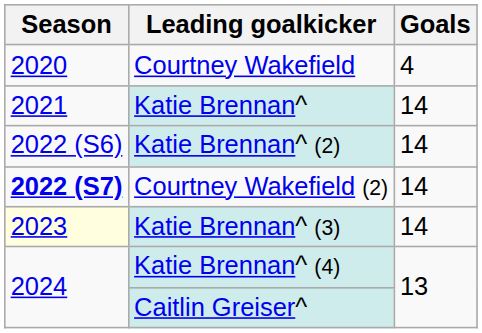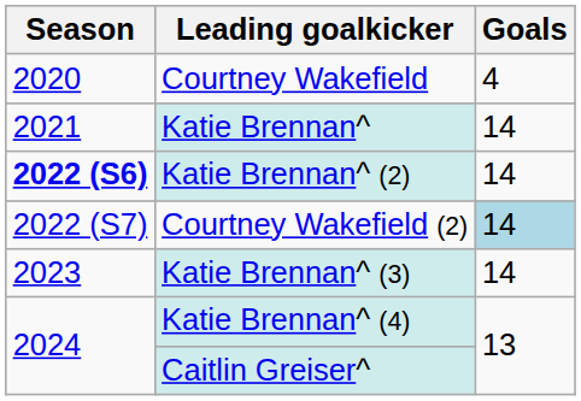Katie Brennan^ (2) | Season: normal -> bold
Courtney Wakefield (2) | Season: bold -> normal
Courtney Wakefield (2) | Goals: no background -> lightblue background
Katie Brennan^ (3) | Season: lightyellow background -> no background
